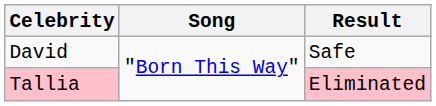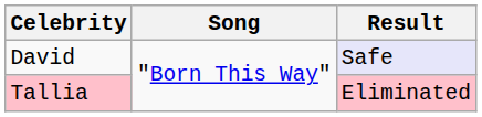David | Result: no background -> lavender background
